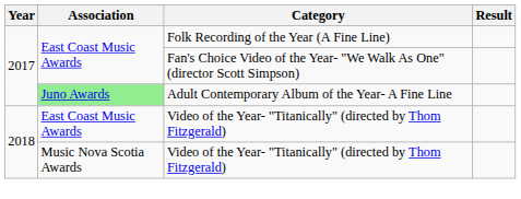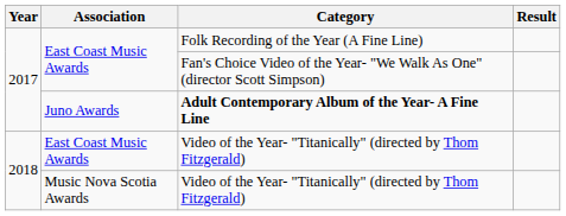Adult Contemporary Album of the Year- A Fine Line | Association: lightgreen background -> no background
Adult Contemporary Album of the Year- A Fine Line | Category: normal -> bold
